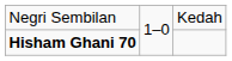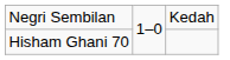Hisham Ghani 70 | column 1: bold -> normal
